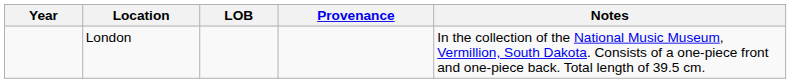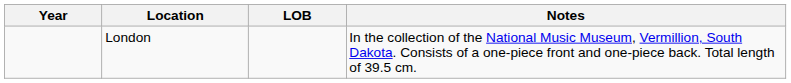- column: Provenance
